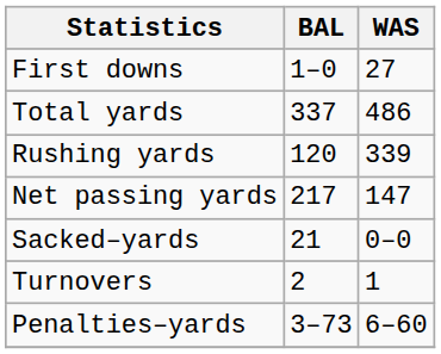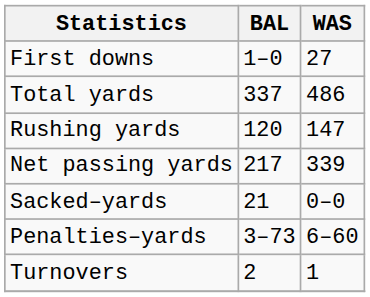Rushing yards | WAS: 339 -> 147
Net passing yards | WAS: 147 -> 339
rows swapped: Turnovers <-> Penalties–yards
